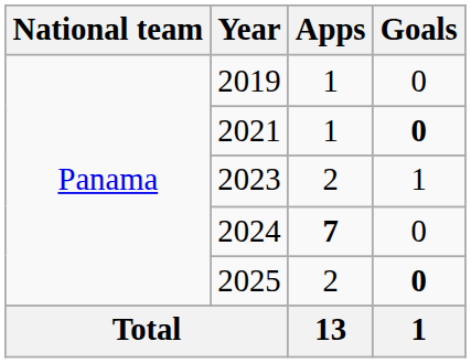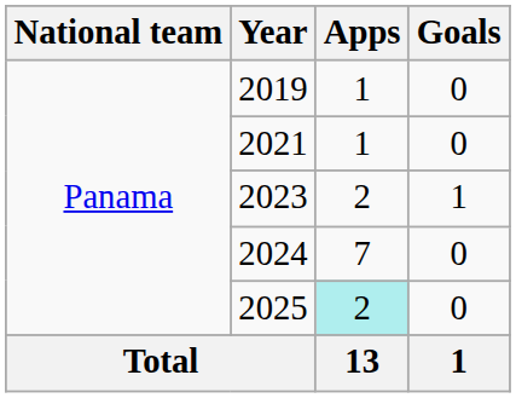2021 | Goals: bold -> normal
2024 | Apps: bold -> normal
2025 | Apps: no background -> paleturquoise background
2025 | Goals: bold -> normal
